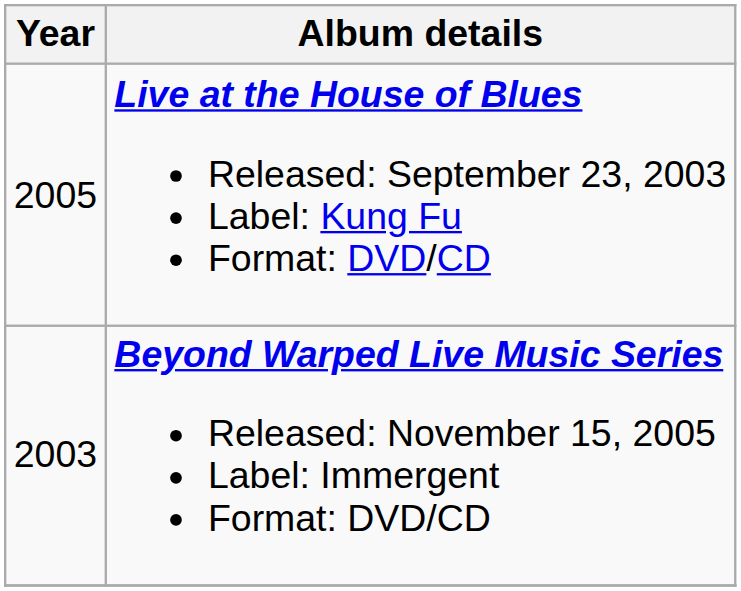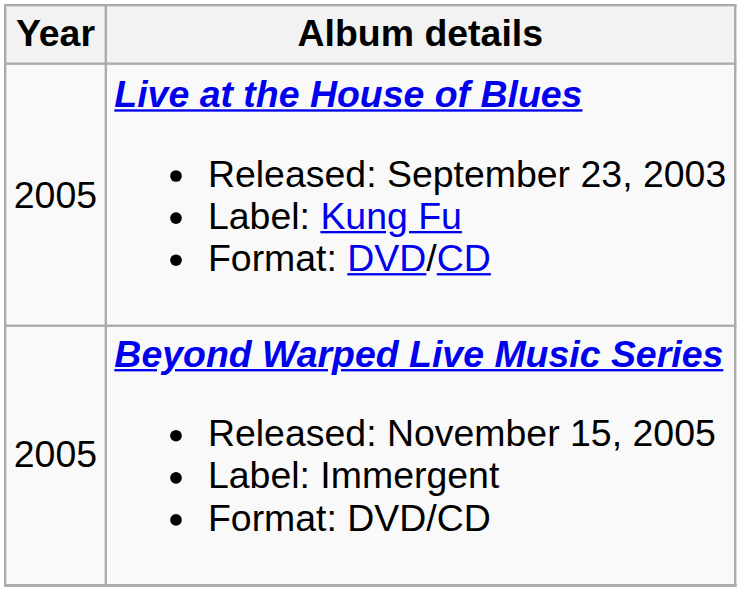row 3 | Year: 2003 -> 2005
